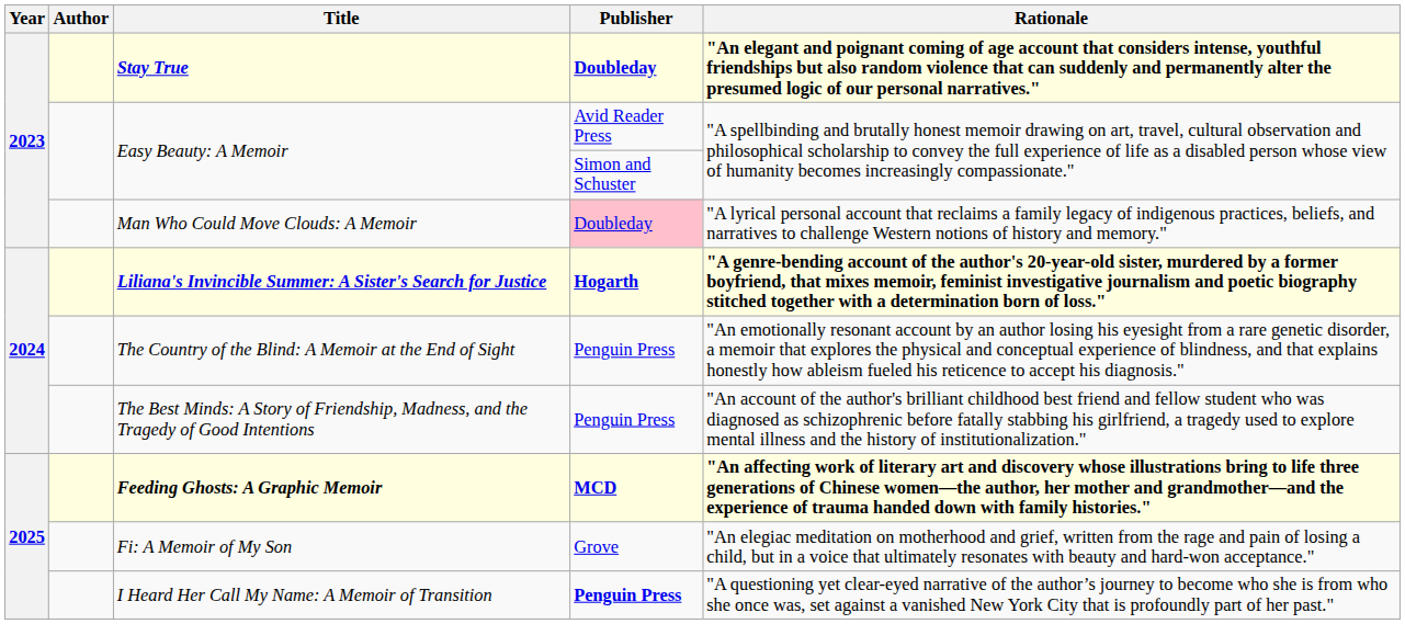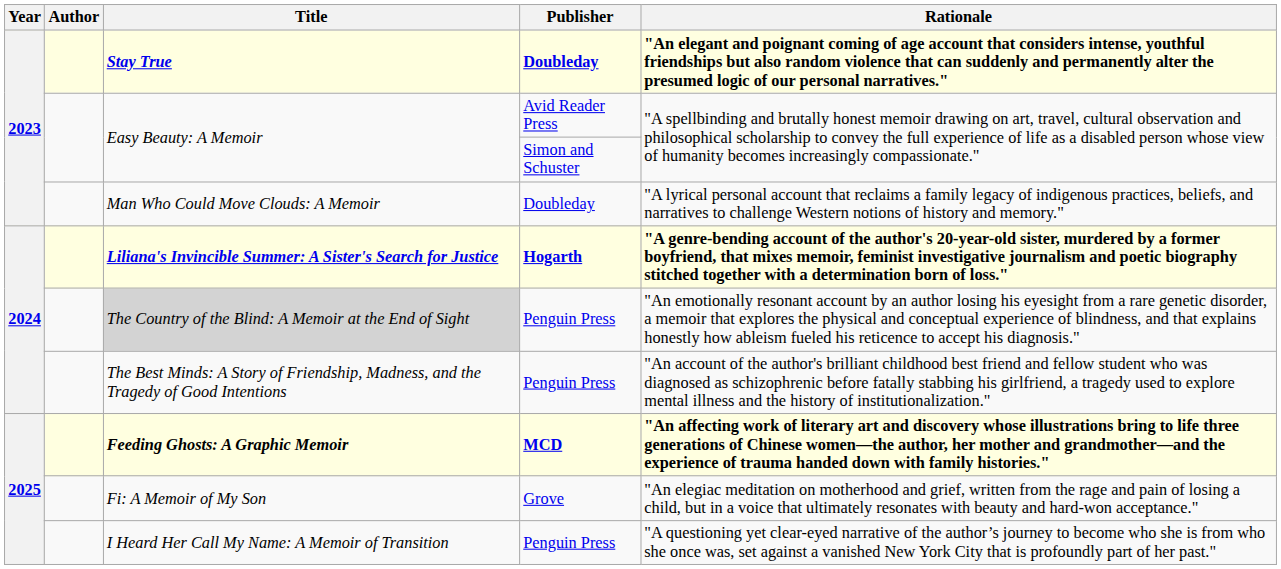Man Who Could Move Clouds: A Memoir | Publisher: pink background -> no background
The Country of the Blind: A Memoir at the End of Sight | Title: no background -> lightgrey background
I Heard Her Call My Name: A Memoir of Transition | Publisher: bold -> normal
